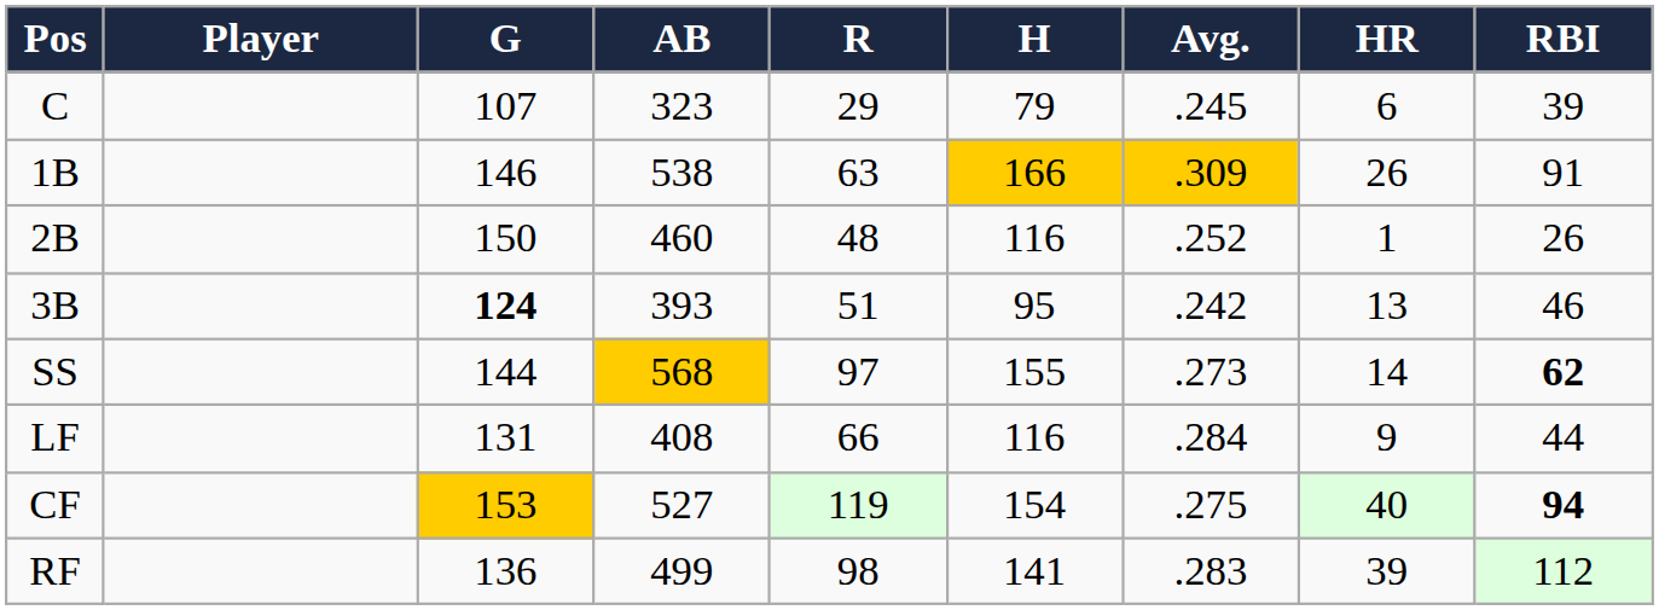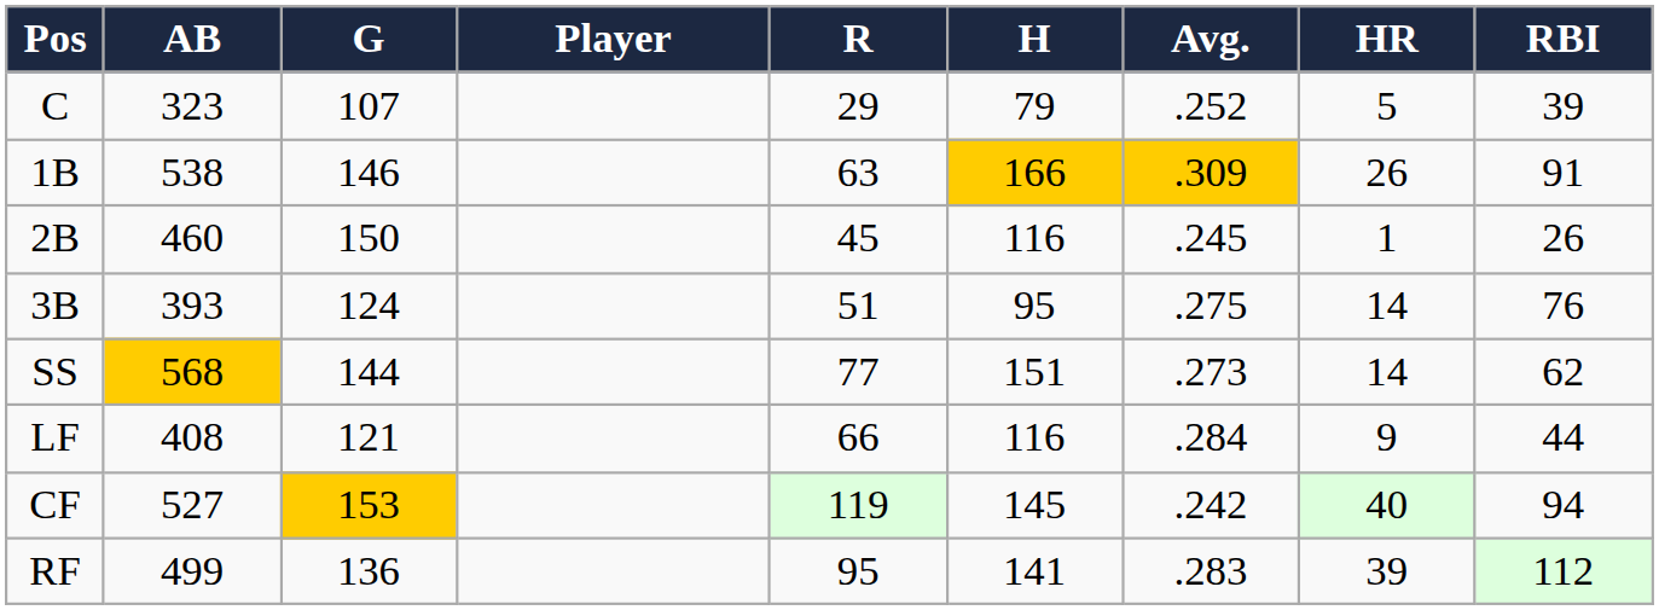columns swapped: Player <-> AB
C | Avg.: .245 -> .252
C | HR: 6 -> 5
2B | R: 48 -> 45
2B | Avg.: .252 -> .245
3B | G: bold -> normal
3B | Avg.: .242 -> .275
3B | HR: 13 -> 14
3B | RBI: 46 -> 76
SS | R: 97 -> 77
SS | H: 155 -> 151
SS | RBI: bold -> normal
LF | G: 131 -> 121
CF | H: 154 -> 145
CF | Avg.: .275 -> .242
CF | RBI: bold -> normal
RF | R: 98 -> 95
